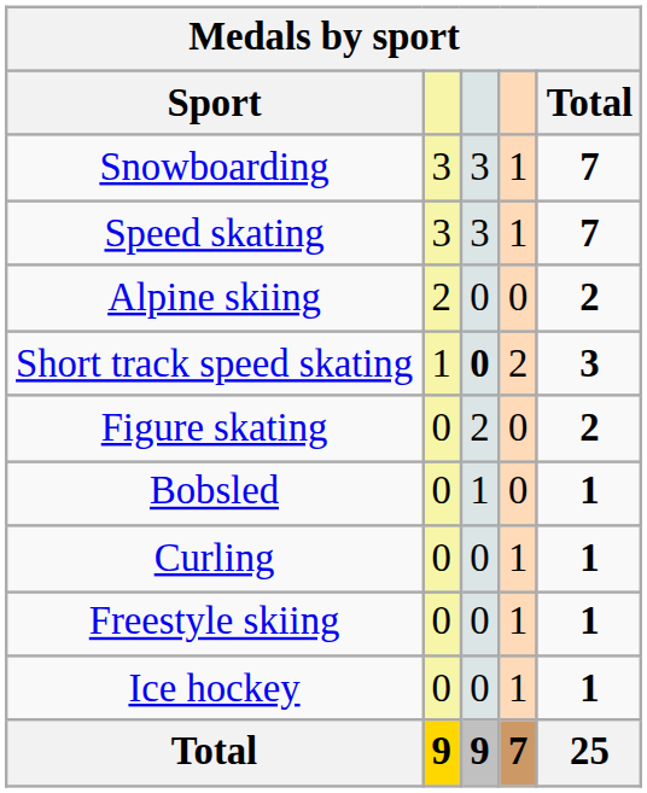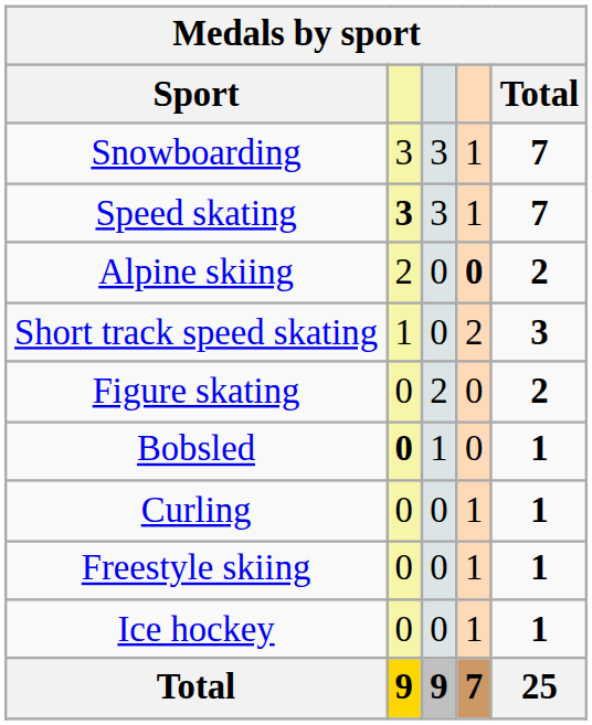Speed skating | column 2: normal -> bold
Alpine skiing | column 4: normal -> bold
Short track speed skating | column 3: bold -> normal
Bobsled | column 2: normal -> bold
